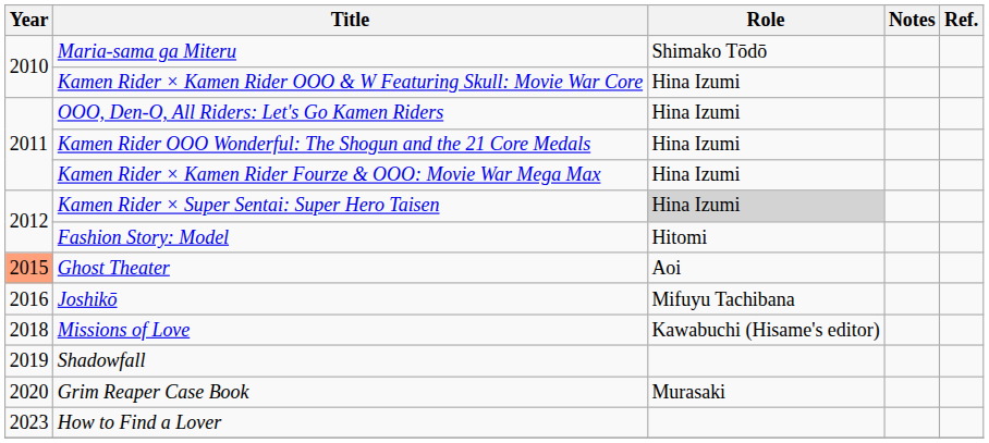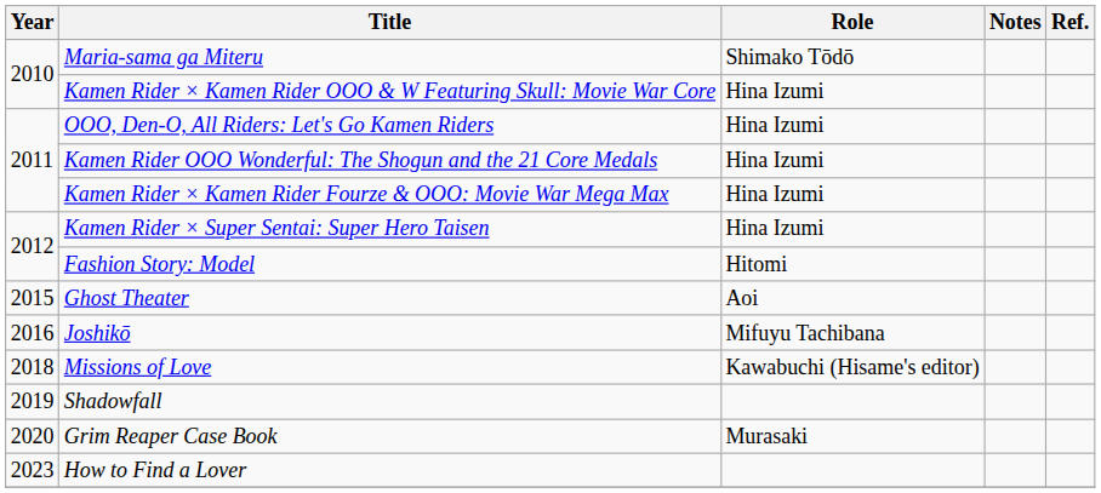Kamen Rider × Super Sentai: Super Hero Taisen | Role: lightgrey background -> no background
Ghost Theater | Year: lightsalmon background -> no background
